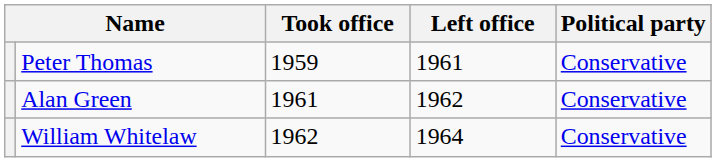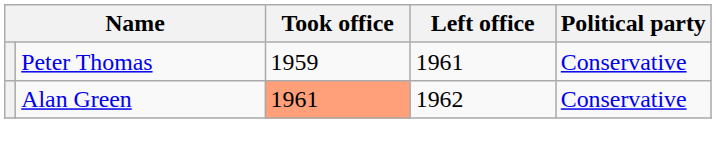Alan Green | Took office: no background -> lightsalmon background
- row: William Whitelaw | 1962 | 1964 | Conservative
